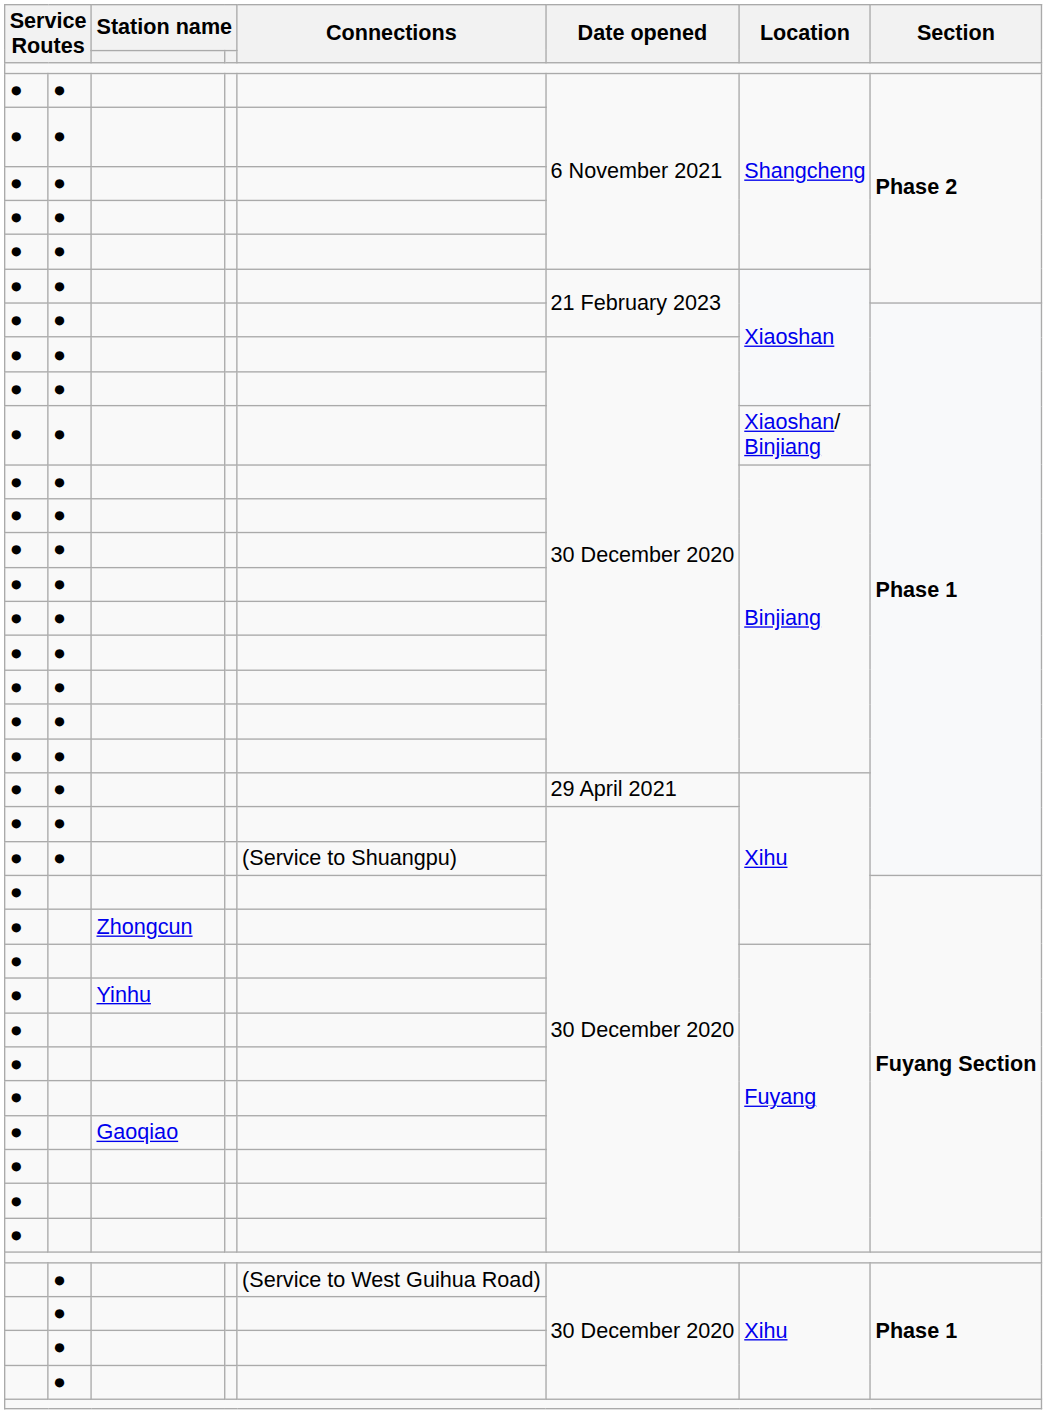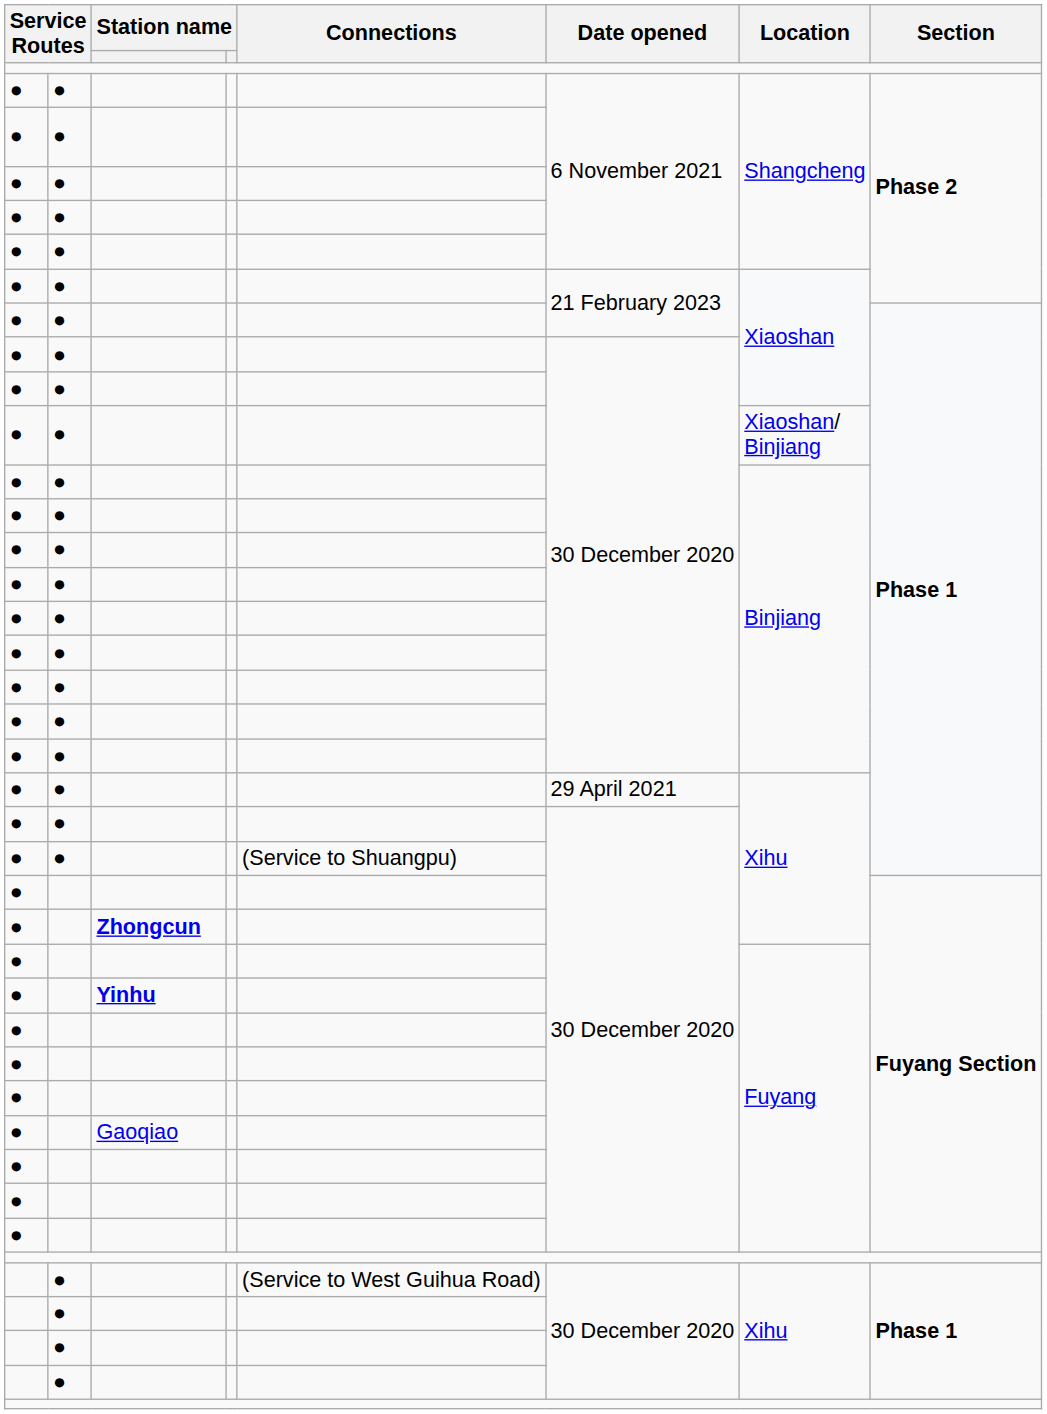Zhongcun | column 3: normal -> bold
Yinhu | column 3: normal -> bold
